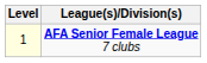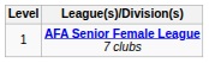AFA Senior Female League 7 clubs | Level: lightyellow background -> no background
